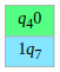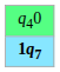row 2 | column 1: normal -> bold
